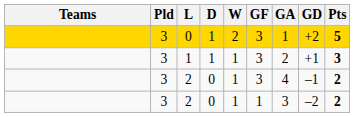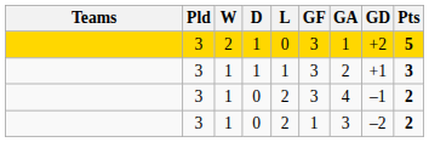columns swapped: W <-> L
